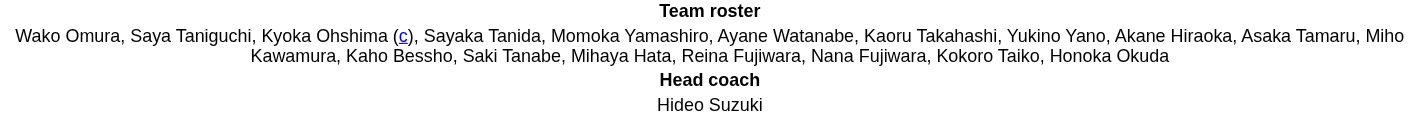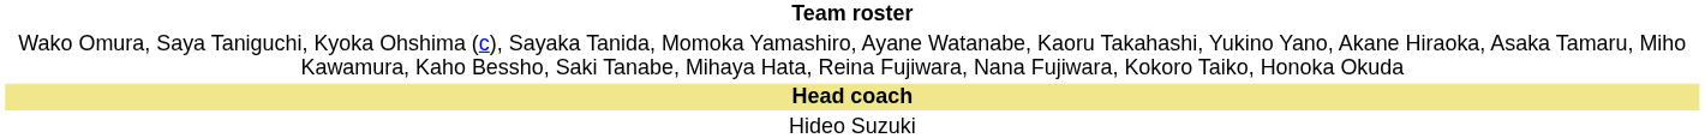row 3 | column 1: no background -> khaki background
